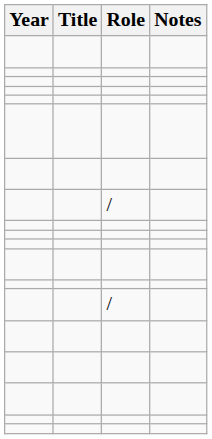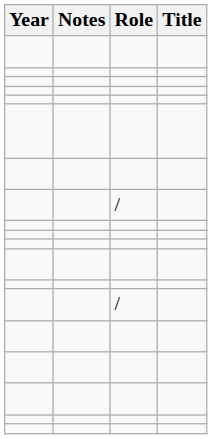columns swapped: Title <-> Notes
